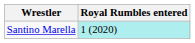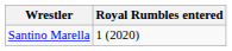Santino Marella | Royal Rumbles entered: paleturquoise background -> no background
